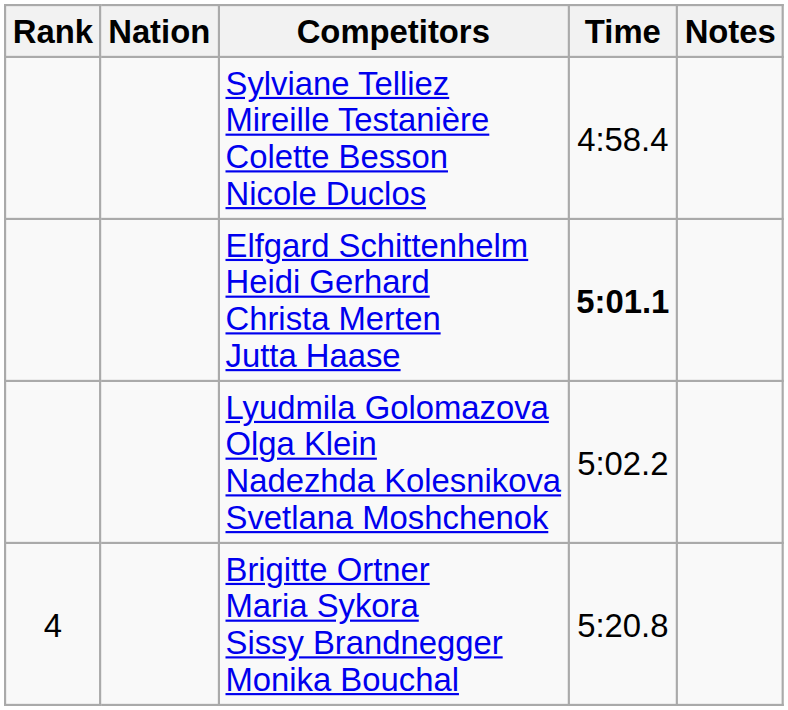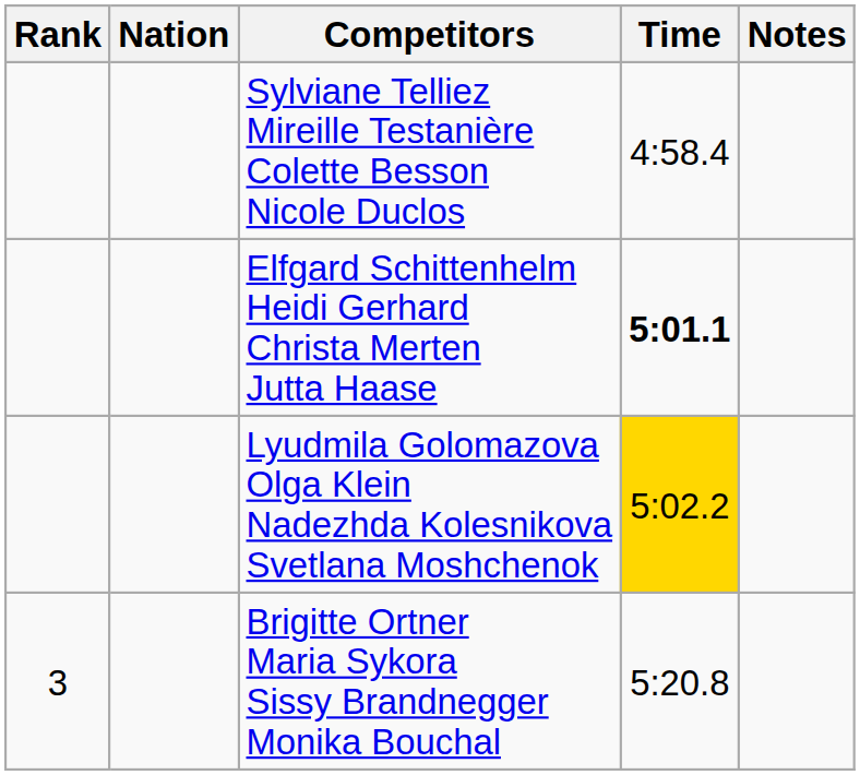row 4 | Time: no background -> gold background
row 5 | Rank: 4 -> 3
